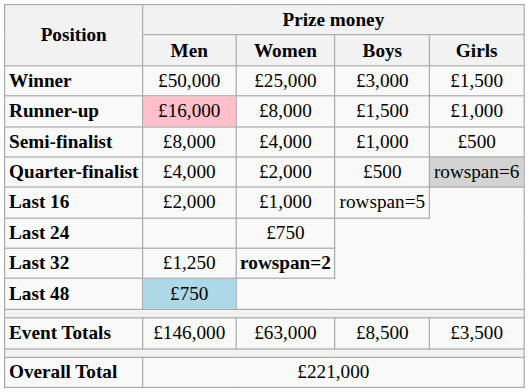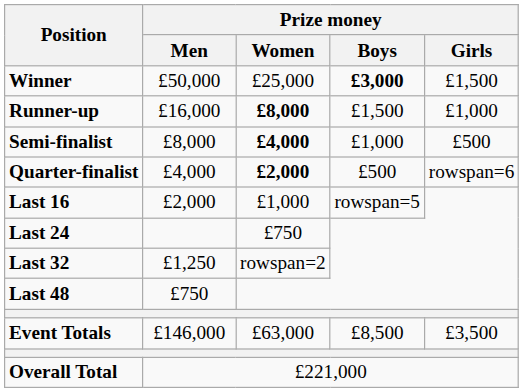Winner | Prize money / Boys: normal -> bold
Runner-up | Prize money / Men: pink background -> no background
Runner-up | Prize money / Women: normal -> bold
Semi-finalist | Prize money / Women: normal -> bold
Quarter-finalist | Prize money / Women: normal -> bold
Quarter-finalist | Prize money / Girls: lightgrey background -> no background
Last 32 | Prize money / Women: bold -> normal
Last 48 | Prize money / Men: lightblue background -> no background
